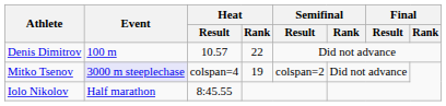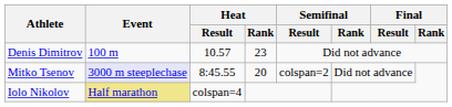Denis Dimitrov | Heat / Rank: 22 -> 23
Mitko Tsenov | Heat / Result: colspan=4 -> 8:45.55
Mitko Tsenov | Heat / Rank: 19 -> 20
Iolo Nikolov | Event: no background -> khaki background
Iolo Nikolov | Heat / Result: 8:45.55 -> colspan=4
